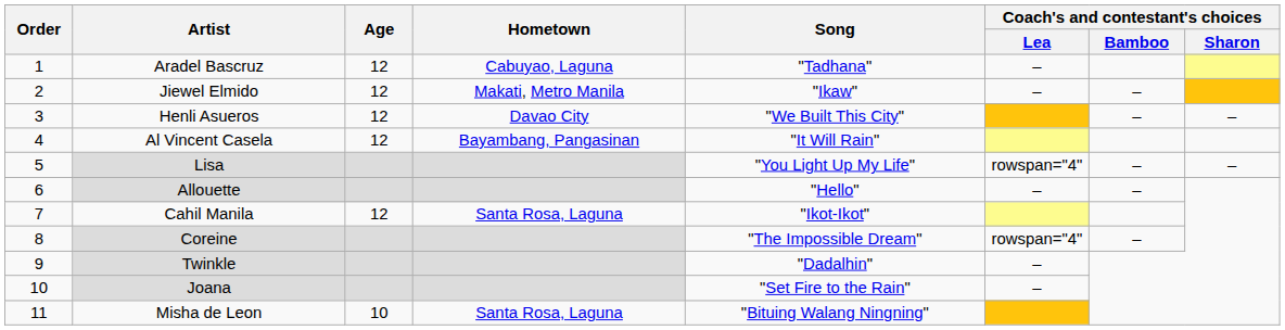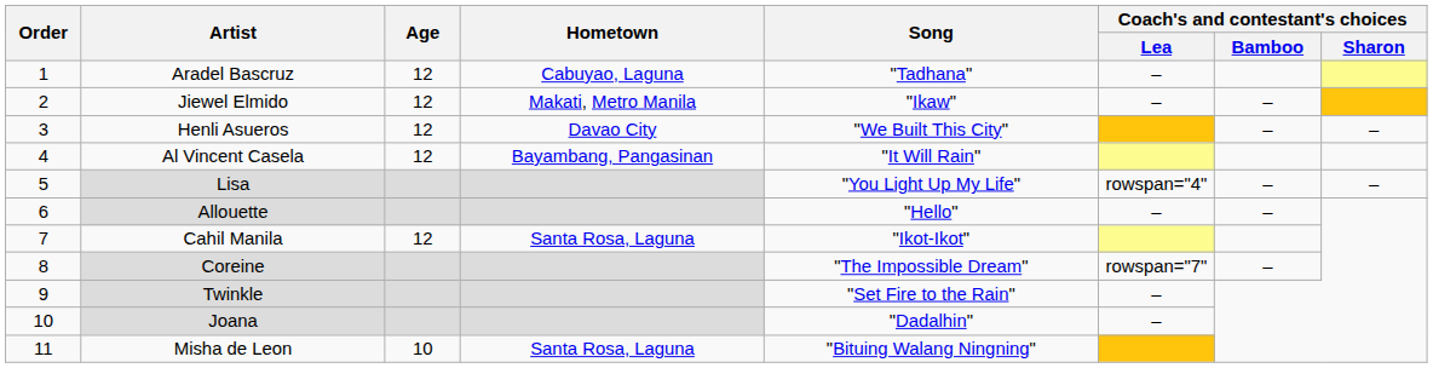Coreine | Coach's and contestant's choices / Lea: rowspan="4" -> rowspan="7"
Twinkle | Song: "Dadalhin" -> "Set Fire to the Rain"
Joana | Song: "Set Fire to the Rain" -> "Dadalhin"
